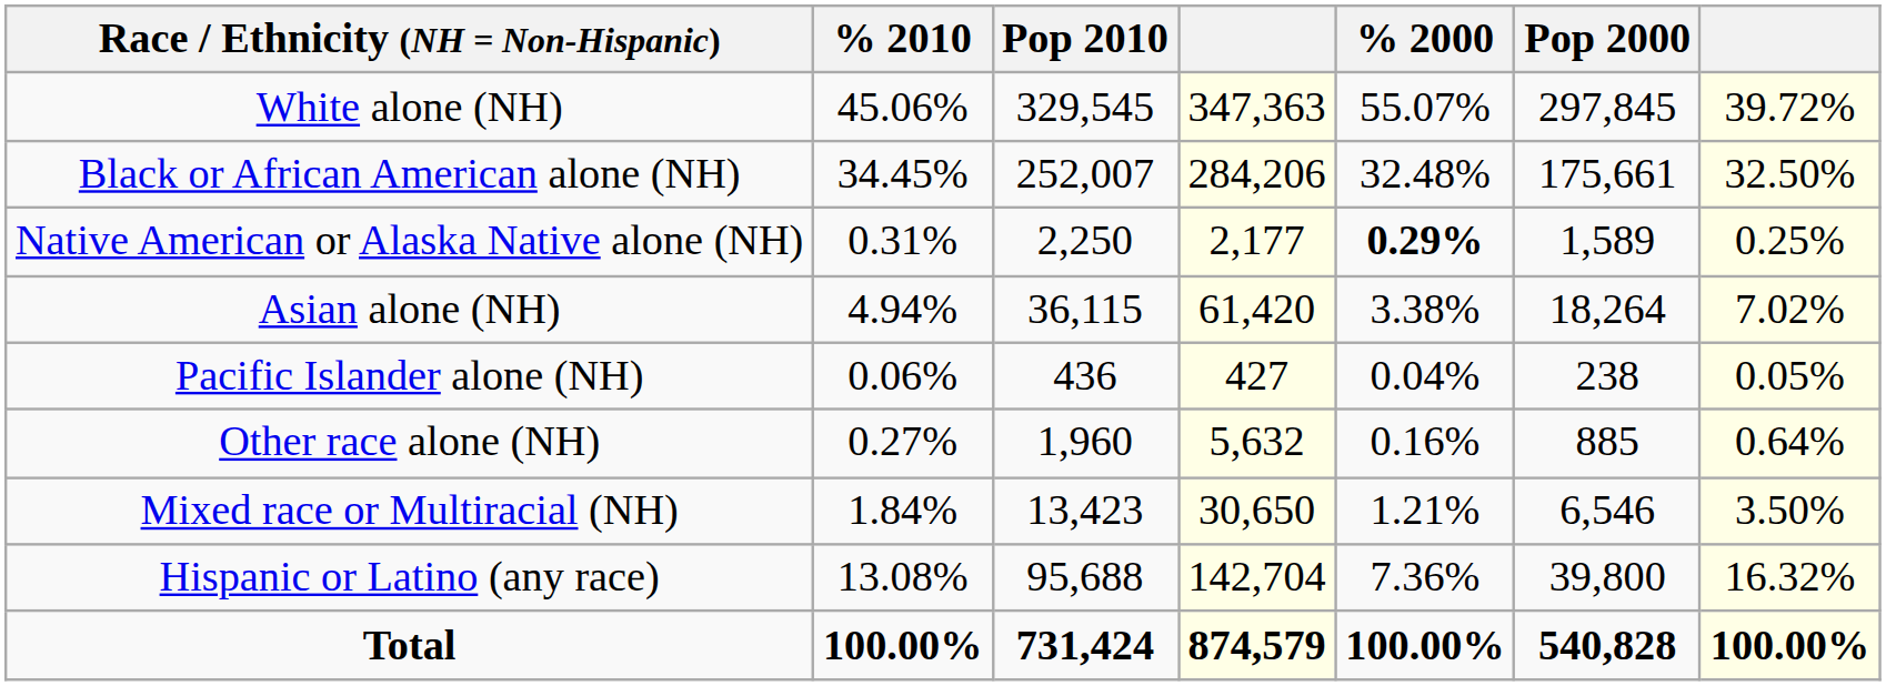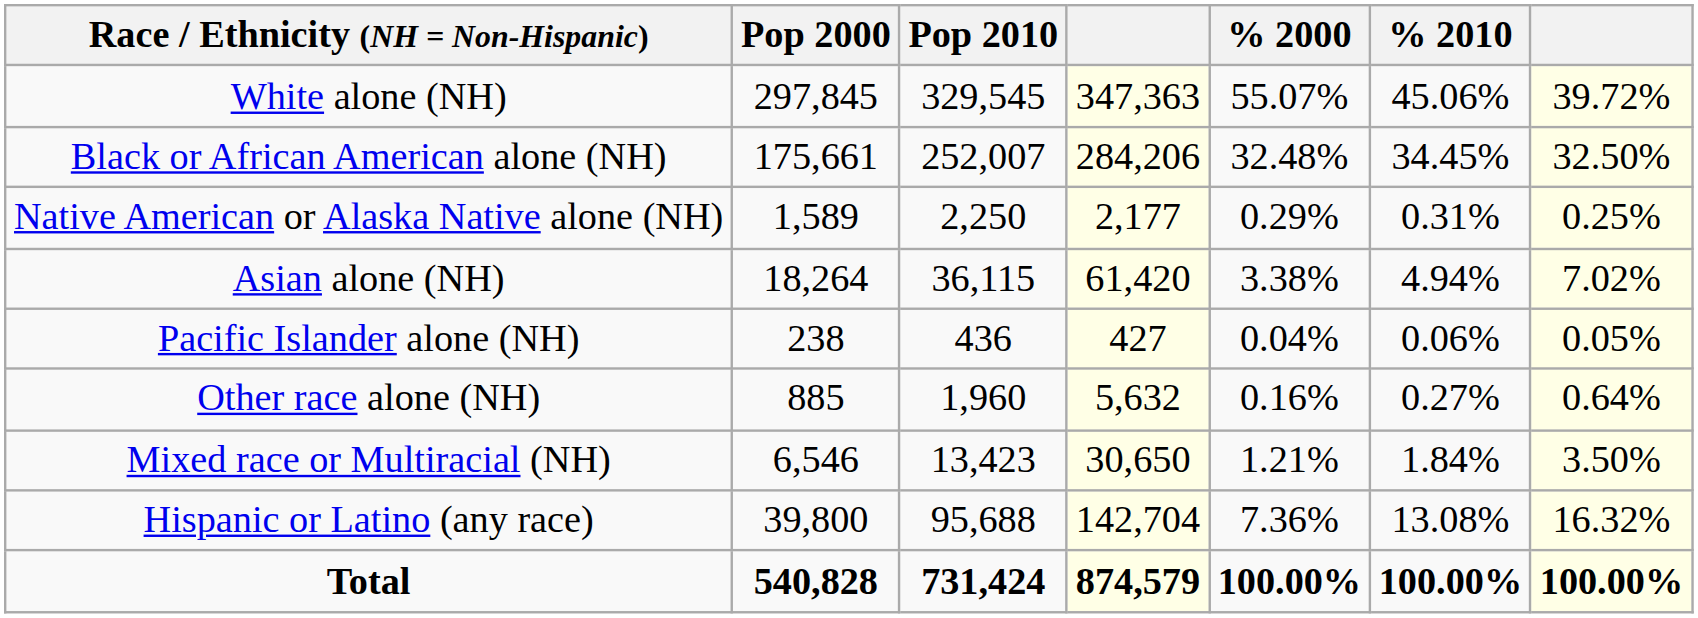columns swapped: Pop 2000 <-> % 2010
Native American or Alaska Native alone (NH) | % 2000: bold -> normal
